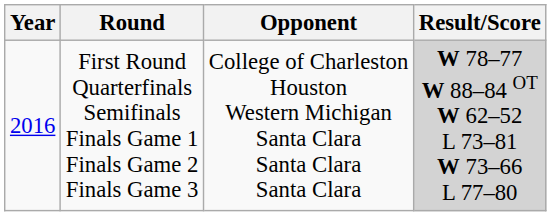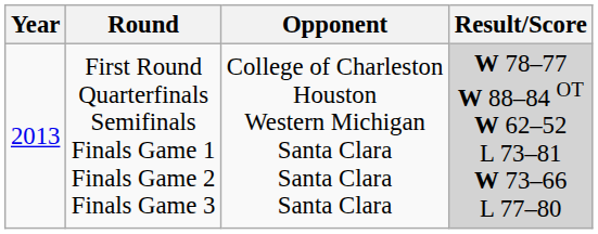row 2 | Year: 2016 -> 2013
